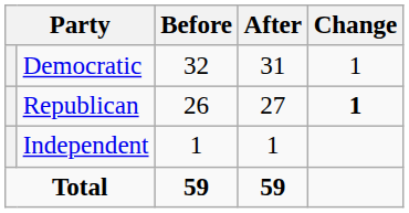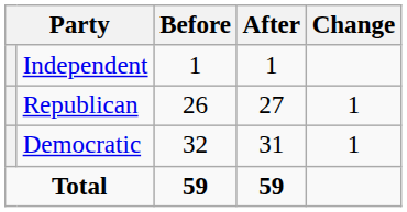rows swapped: Democratic <-> Independent
Republican | Change: bold -> normal
